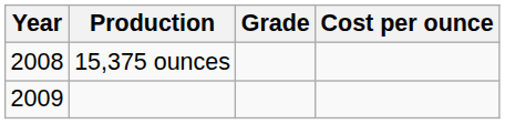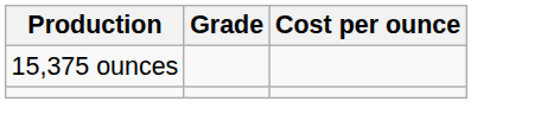- column: Year | 2008 | 2009
